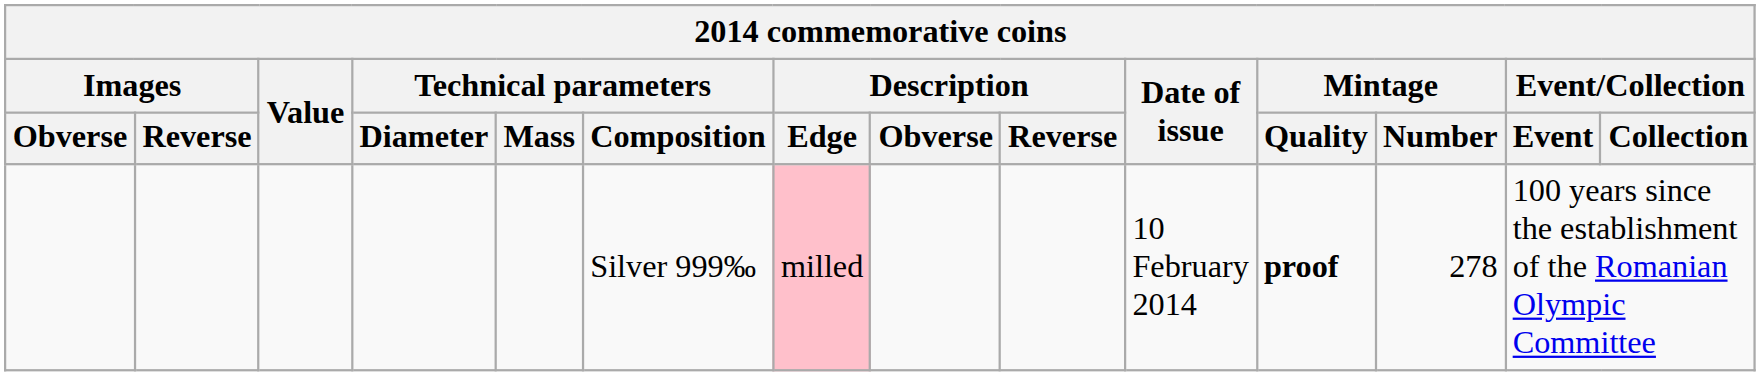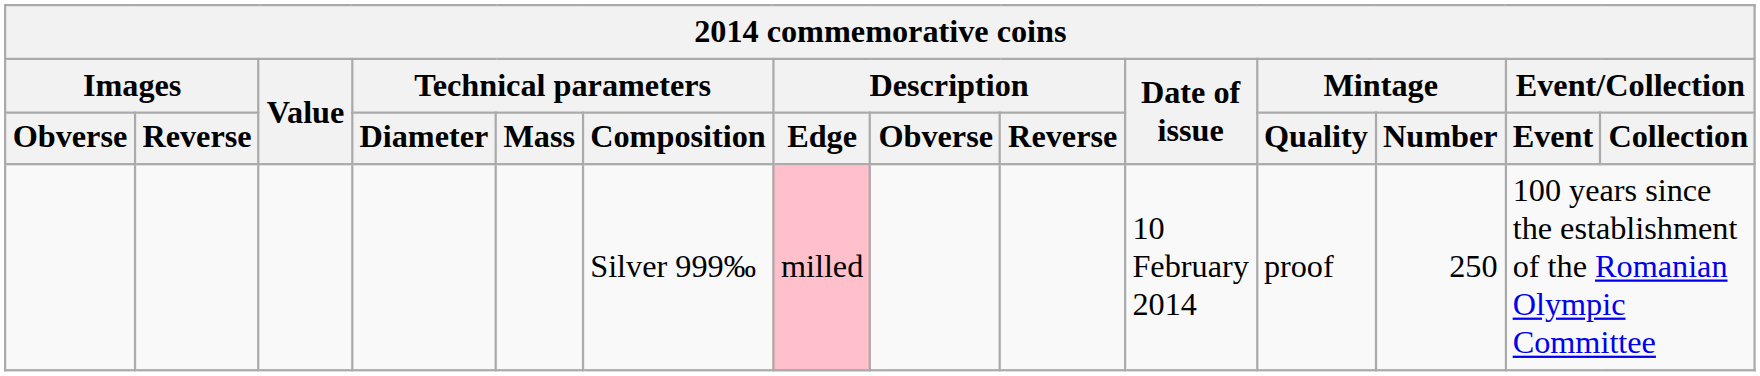row 4 | Mintage / Quality: bold -> normal
row 4 | Mintage / Number: 278 -> 250
